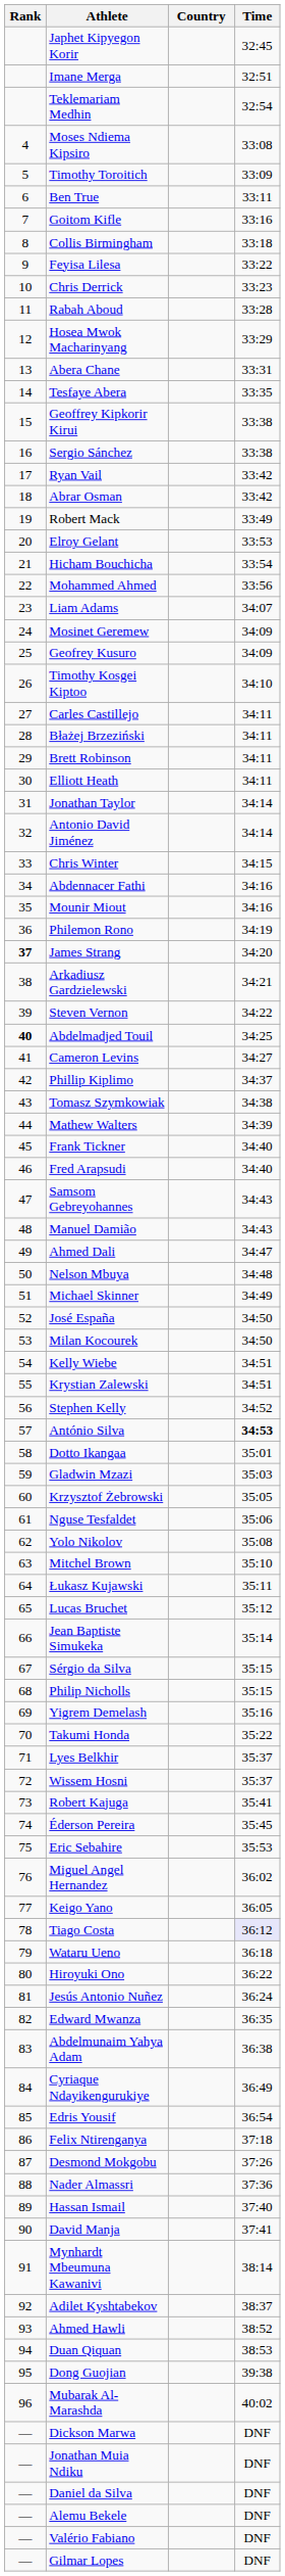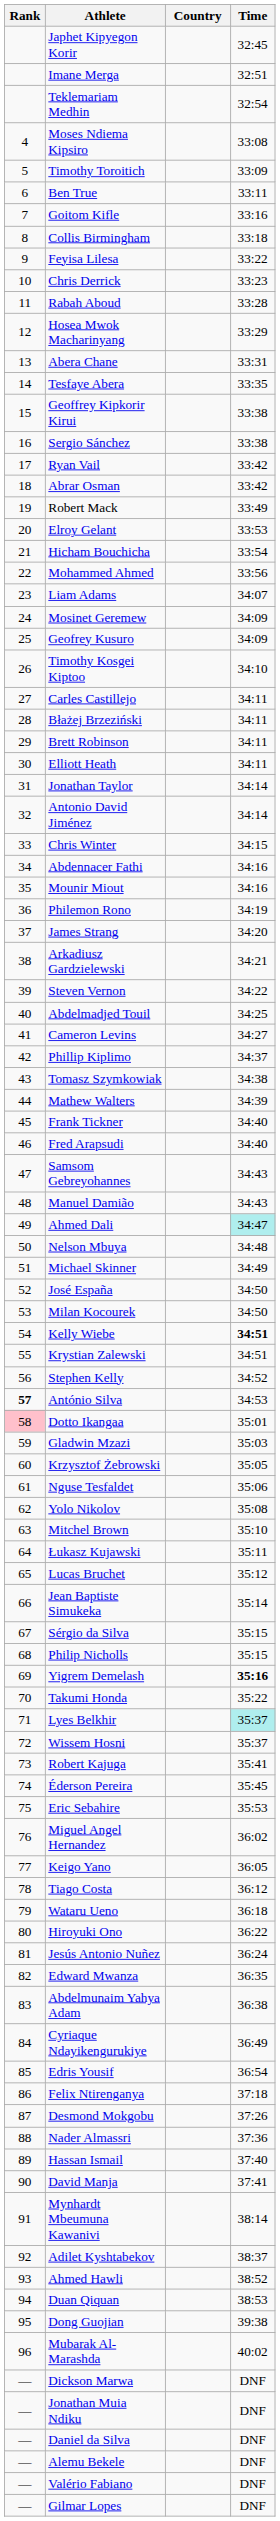James Strang | Rank: bold -> normal
Abdelmadjed Touil | Rank: bold -> normal
Ahmed Dali | Time: no background -> paleturquoise background
Kelly Wiebe | Time: normal -> bold
António Silva | Rank: normal -> bold
António Silva | Time: bold -> normal
Dotto Ikangaa | Rank: no background -> pink background
Yigrem Demelash | Time: normal -> bold
Lyes Belkhir | Time: no background -> paleturquoise background
Tiago Costa | Time: lavender background -> no background
